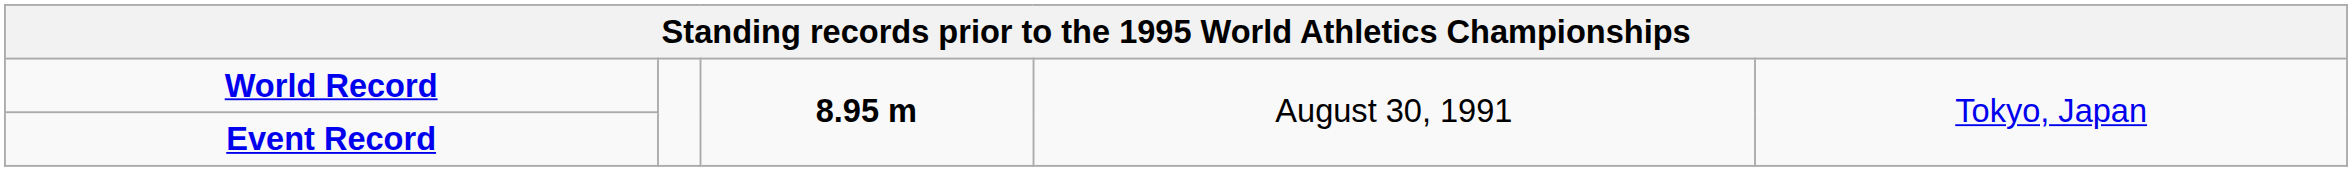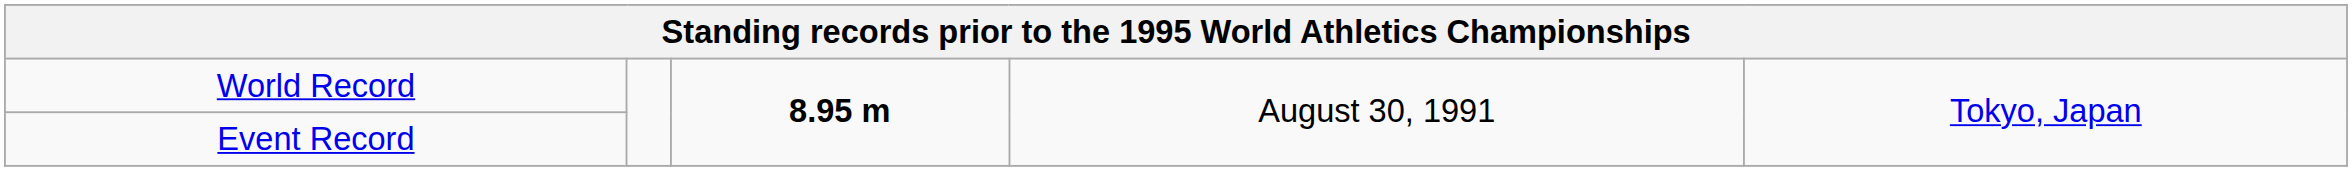World Record | column 1: bold -> normal
Event Record | column 1: bold -> normal
